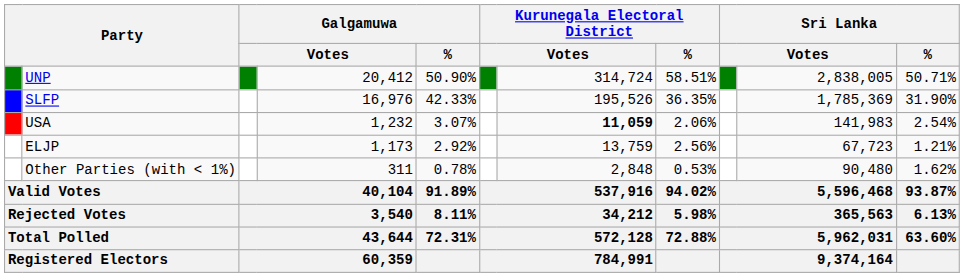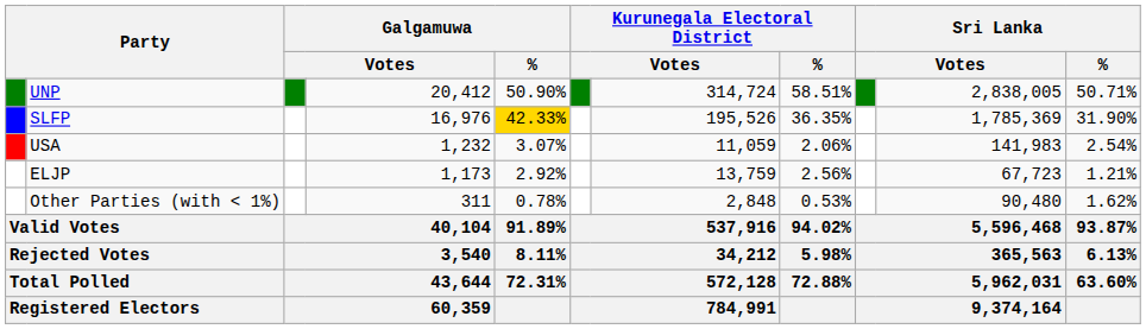SLFP | Galgamuwa / %: no background -> gold background
USA | column 7: bold -> normal
